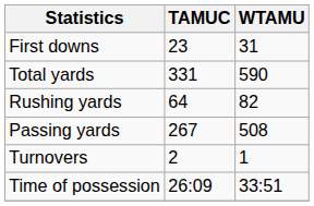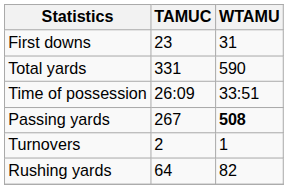rows swapped: Rushing yards <-> Time of possession
Passing yards | WTAMU: normal -> bold
